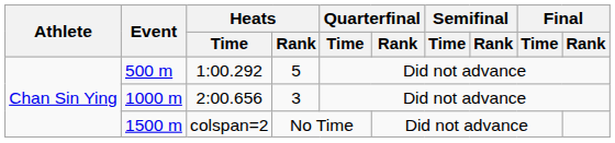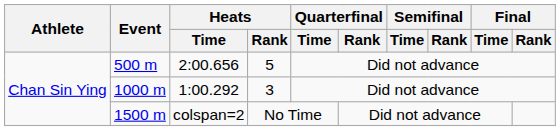500 m | Heats / Time: 1:00.292 -> 2:00.656
1000 m | Heats / Time: 2:00.656 -> 1:00.292
